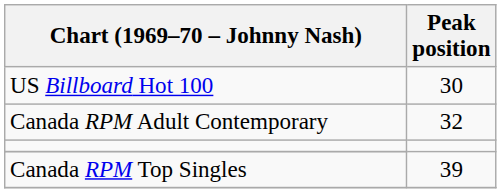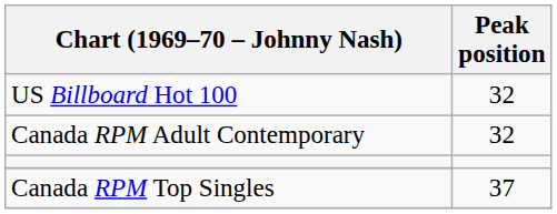row 2 | Peak position: 30 -> 32
row 5 | Peak position: 39 -> 37
